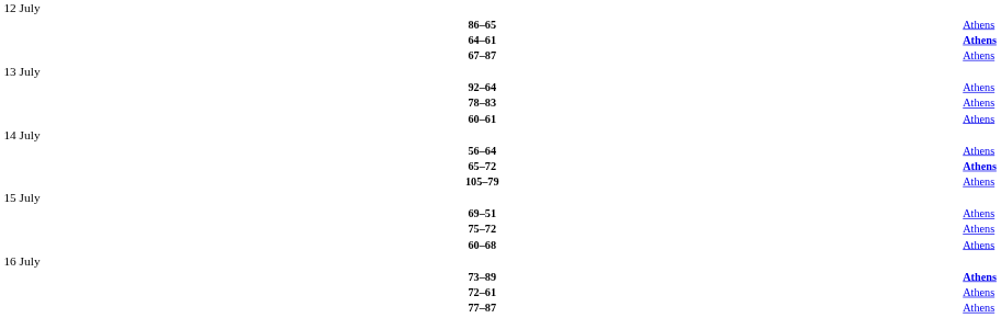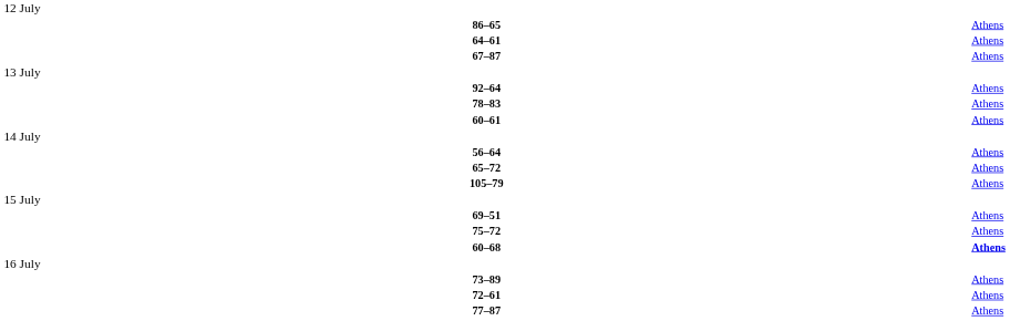64–61 | column 3: bold -> normal
65–72 | column 3: bold -> normal
60–68 | column 3: normal -> bold
73–89 | column 3: bold -> normal
